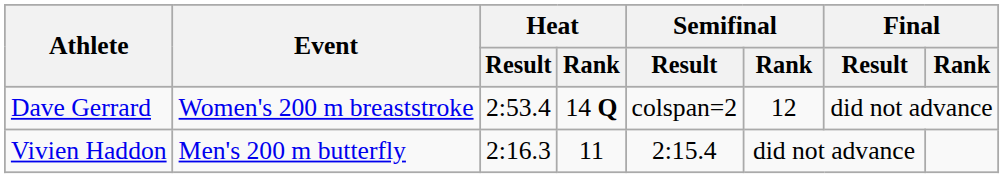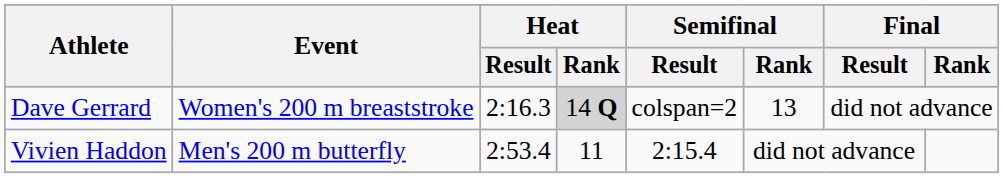Dave Gerrard | Heat / Result: 2:53.4 -> 2:16.3
Dave Gerrard | Heat / Rank: no background -> lightgrey background
Dave Gerrard | Semifinal / Rank: 12 -> 13
Vivien Haddon | Heat / Result: 2:16.3 -> 2:53.4
